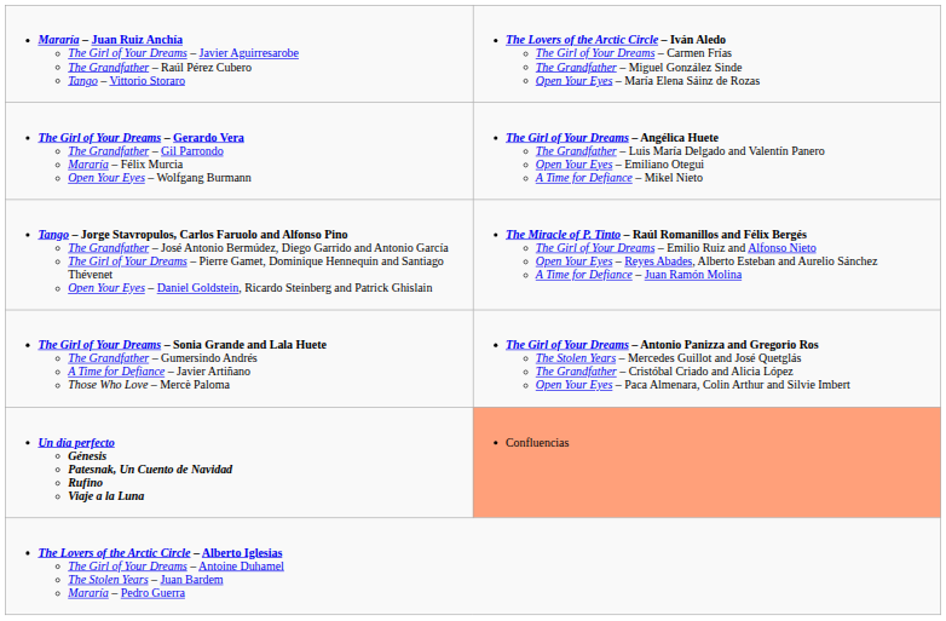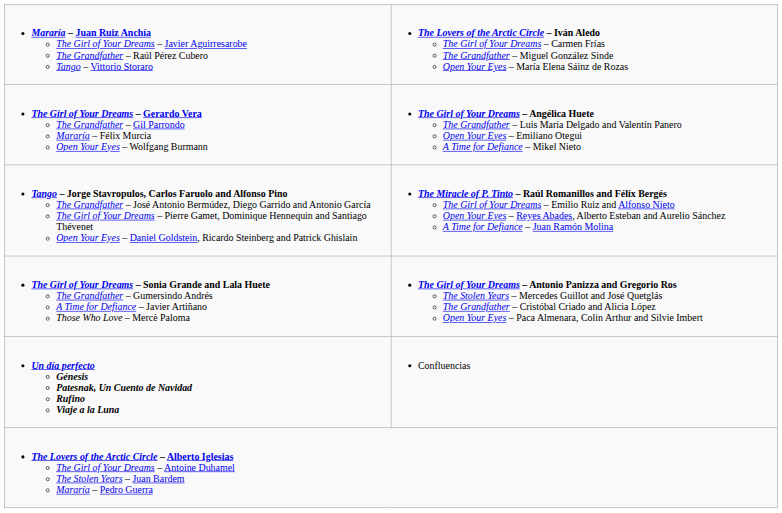row 5 | column 2: lightsalmon background -> no background
